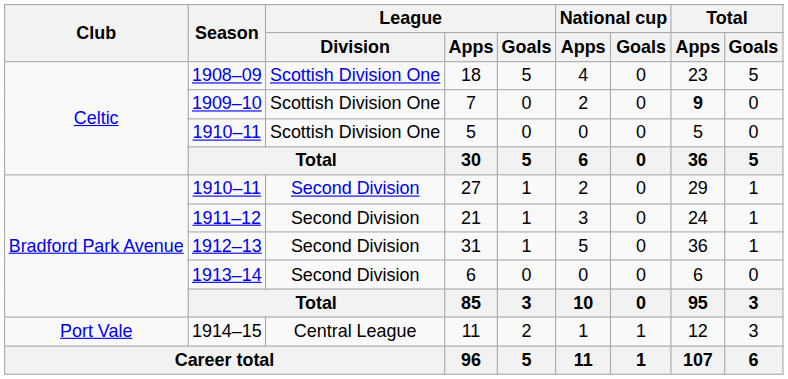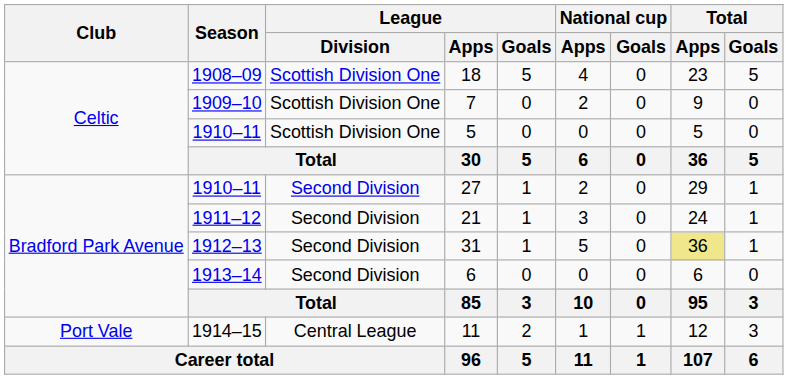7 | Total / Apps: bold -> normal
31 | Total / Apps: no background -> khaki background
